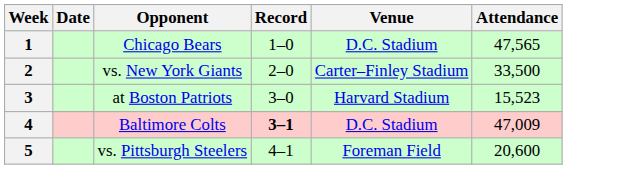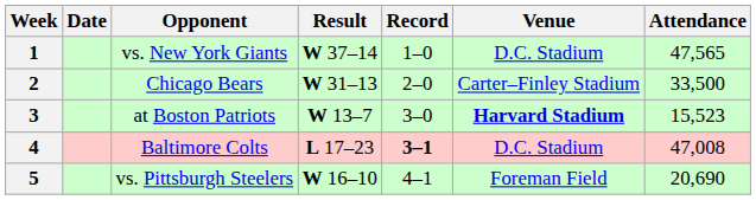+ column: Result | W 37–14 | W 31–13 | W 13–7 | L 17–23 | W 16–10
1 | Opponent: Chicago Bears -> vs. New York Giants
2 | Opponent: vs. New York Giants -> Chicago Bears
3 | Venue: normal -> bold
4 | Attendance: 47,009 -> 47,008
5 | Attendance: 20,600 -> 20,690
